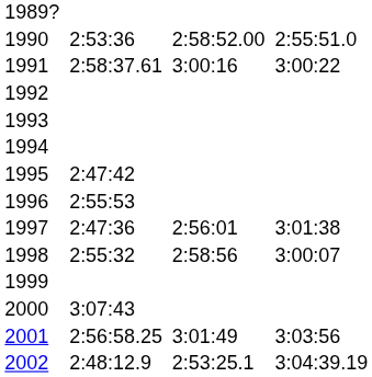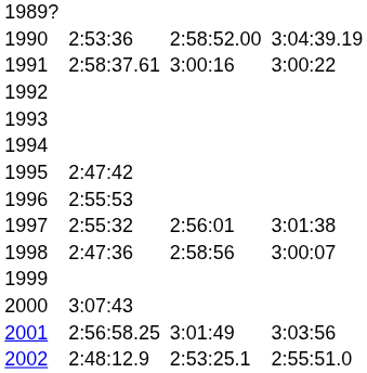1990 | column 4: 2:55:51.0 -> 3:04:39.19
1997 | column 2: 2:47:36 -> 2:55:32
1998 | column 2: 2:55:32 -> 2:47:36
2002 | column 4: 3:04:39.19 -> 2:55:51.0
